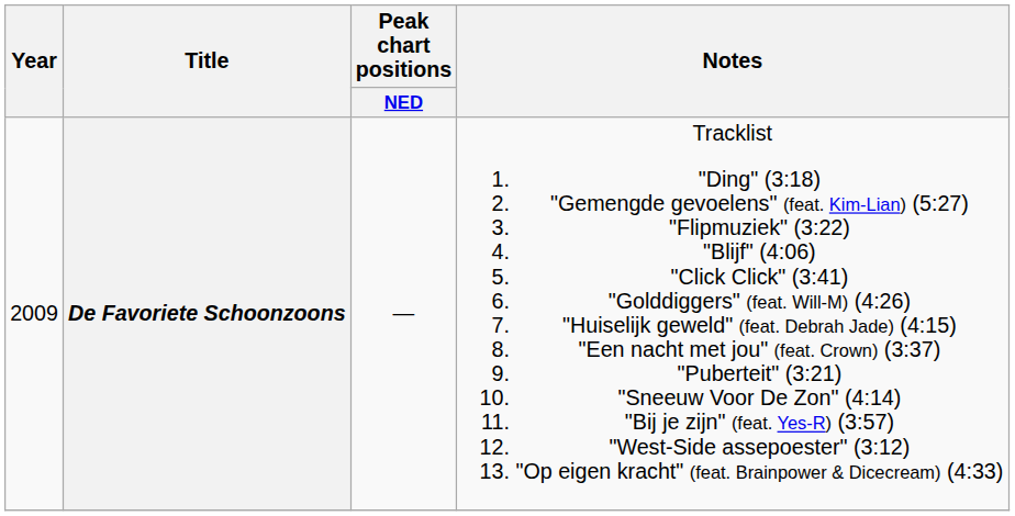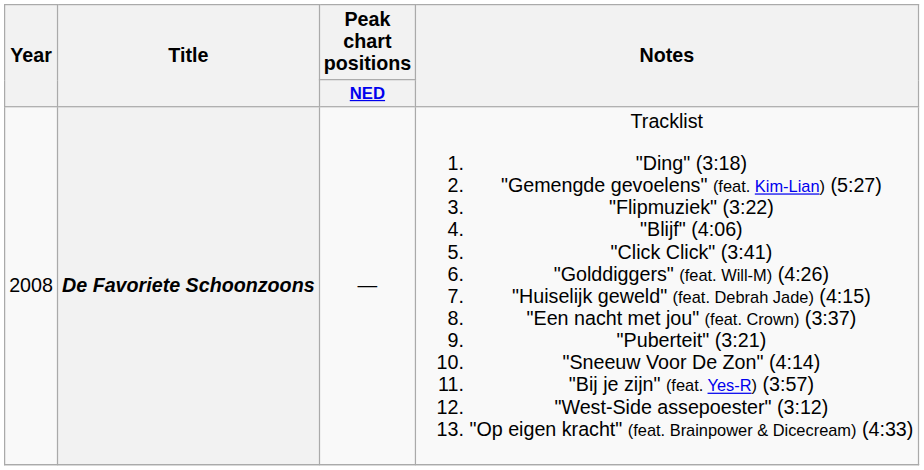De Favoriete Schoonzoons | Year: 2009 -> 2008
